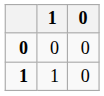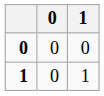columns swapped: 0 <-> 1
